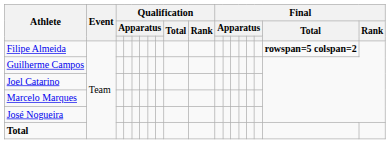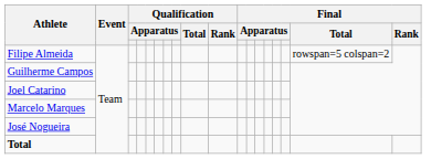Filipe Almeida | Final / Total: bold -> normal
